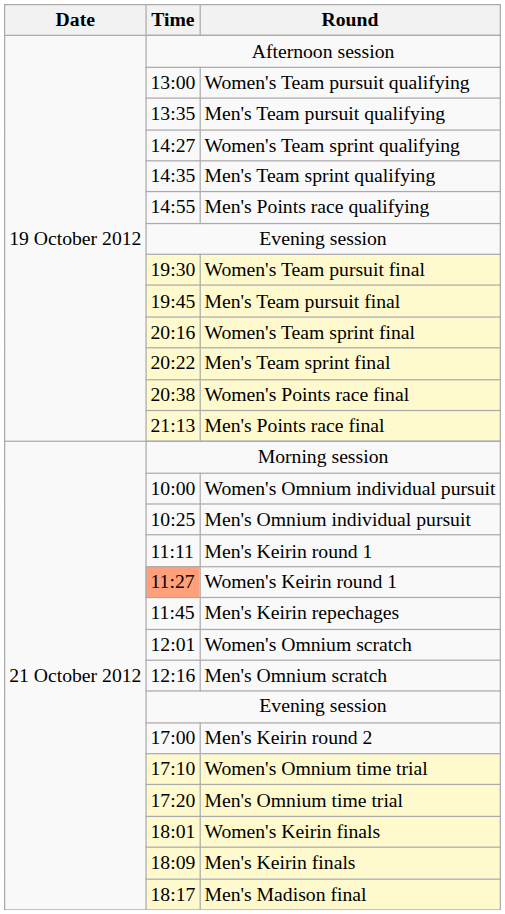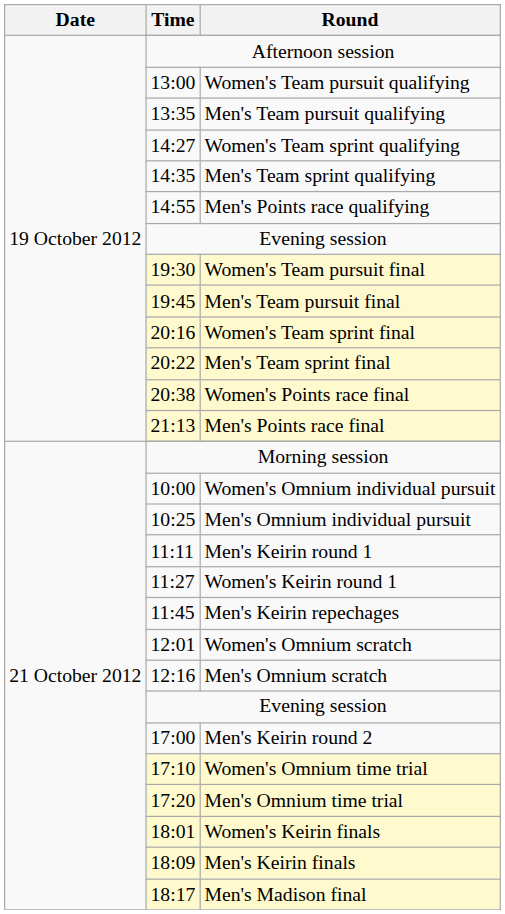Women's Keirin round 1 | Time: lightsalmon background -> no background
